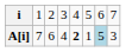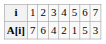A[i] | column 5: bold -> normal
A[i] | column 7: lightblue background -> no background
